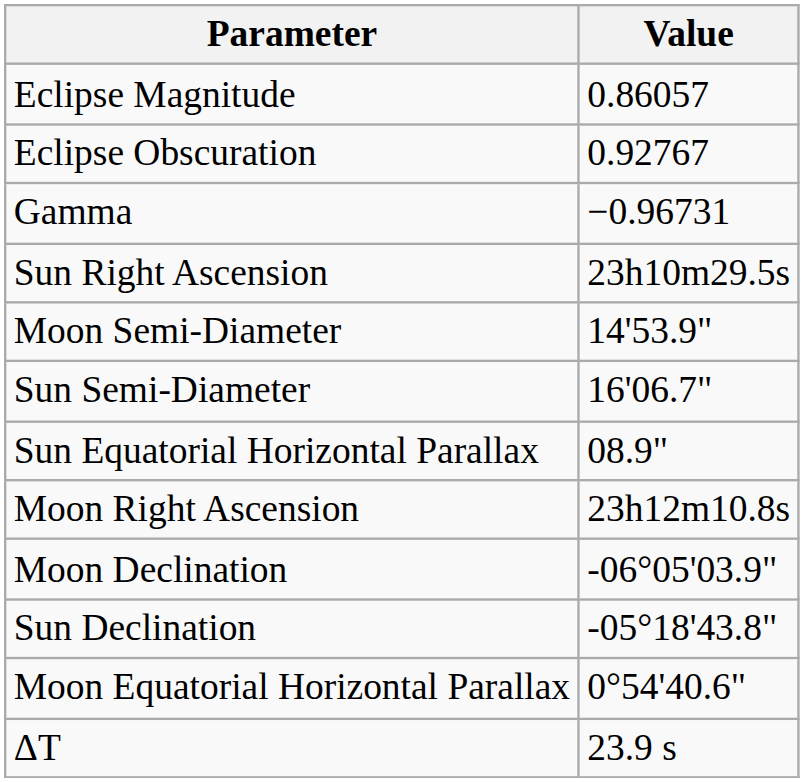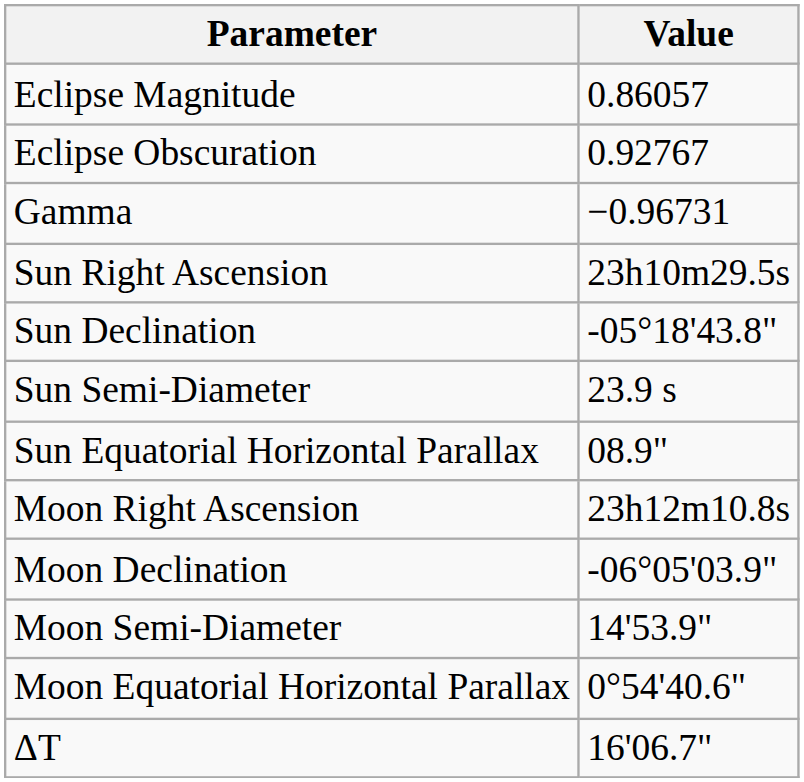rows swapped: Sun Declination <-> Moon Semi-Diameter
Sun Semi-Diameter | Value: 16'06.7" -> 23.9 s
ΔT | Value: 23.9 s -> 16'06.7"
